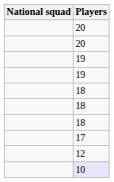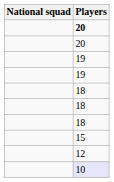row 2 | Players: normal -> bold
row 9 | Players: 17 -> 15
